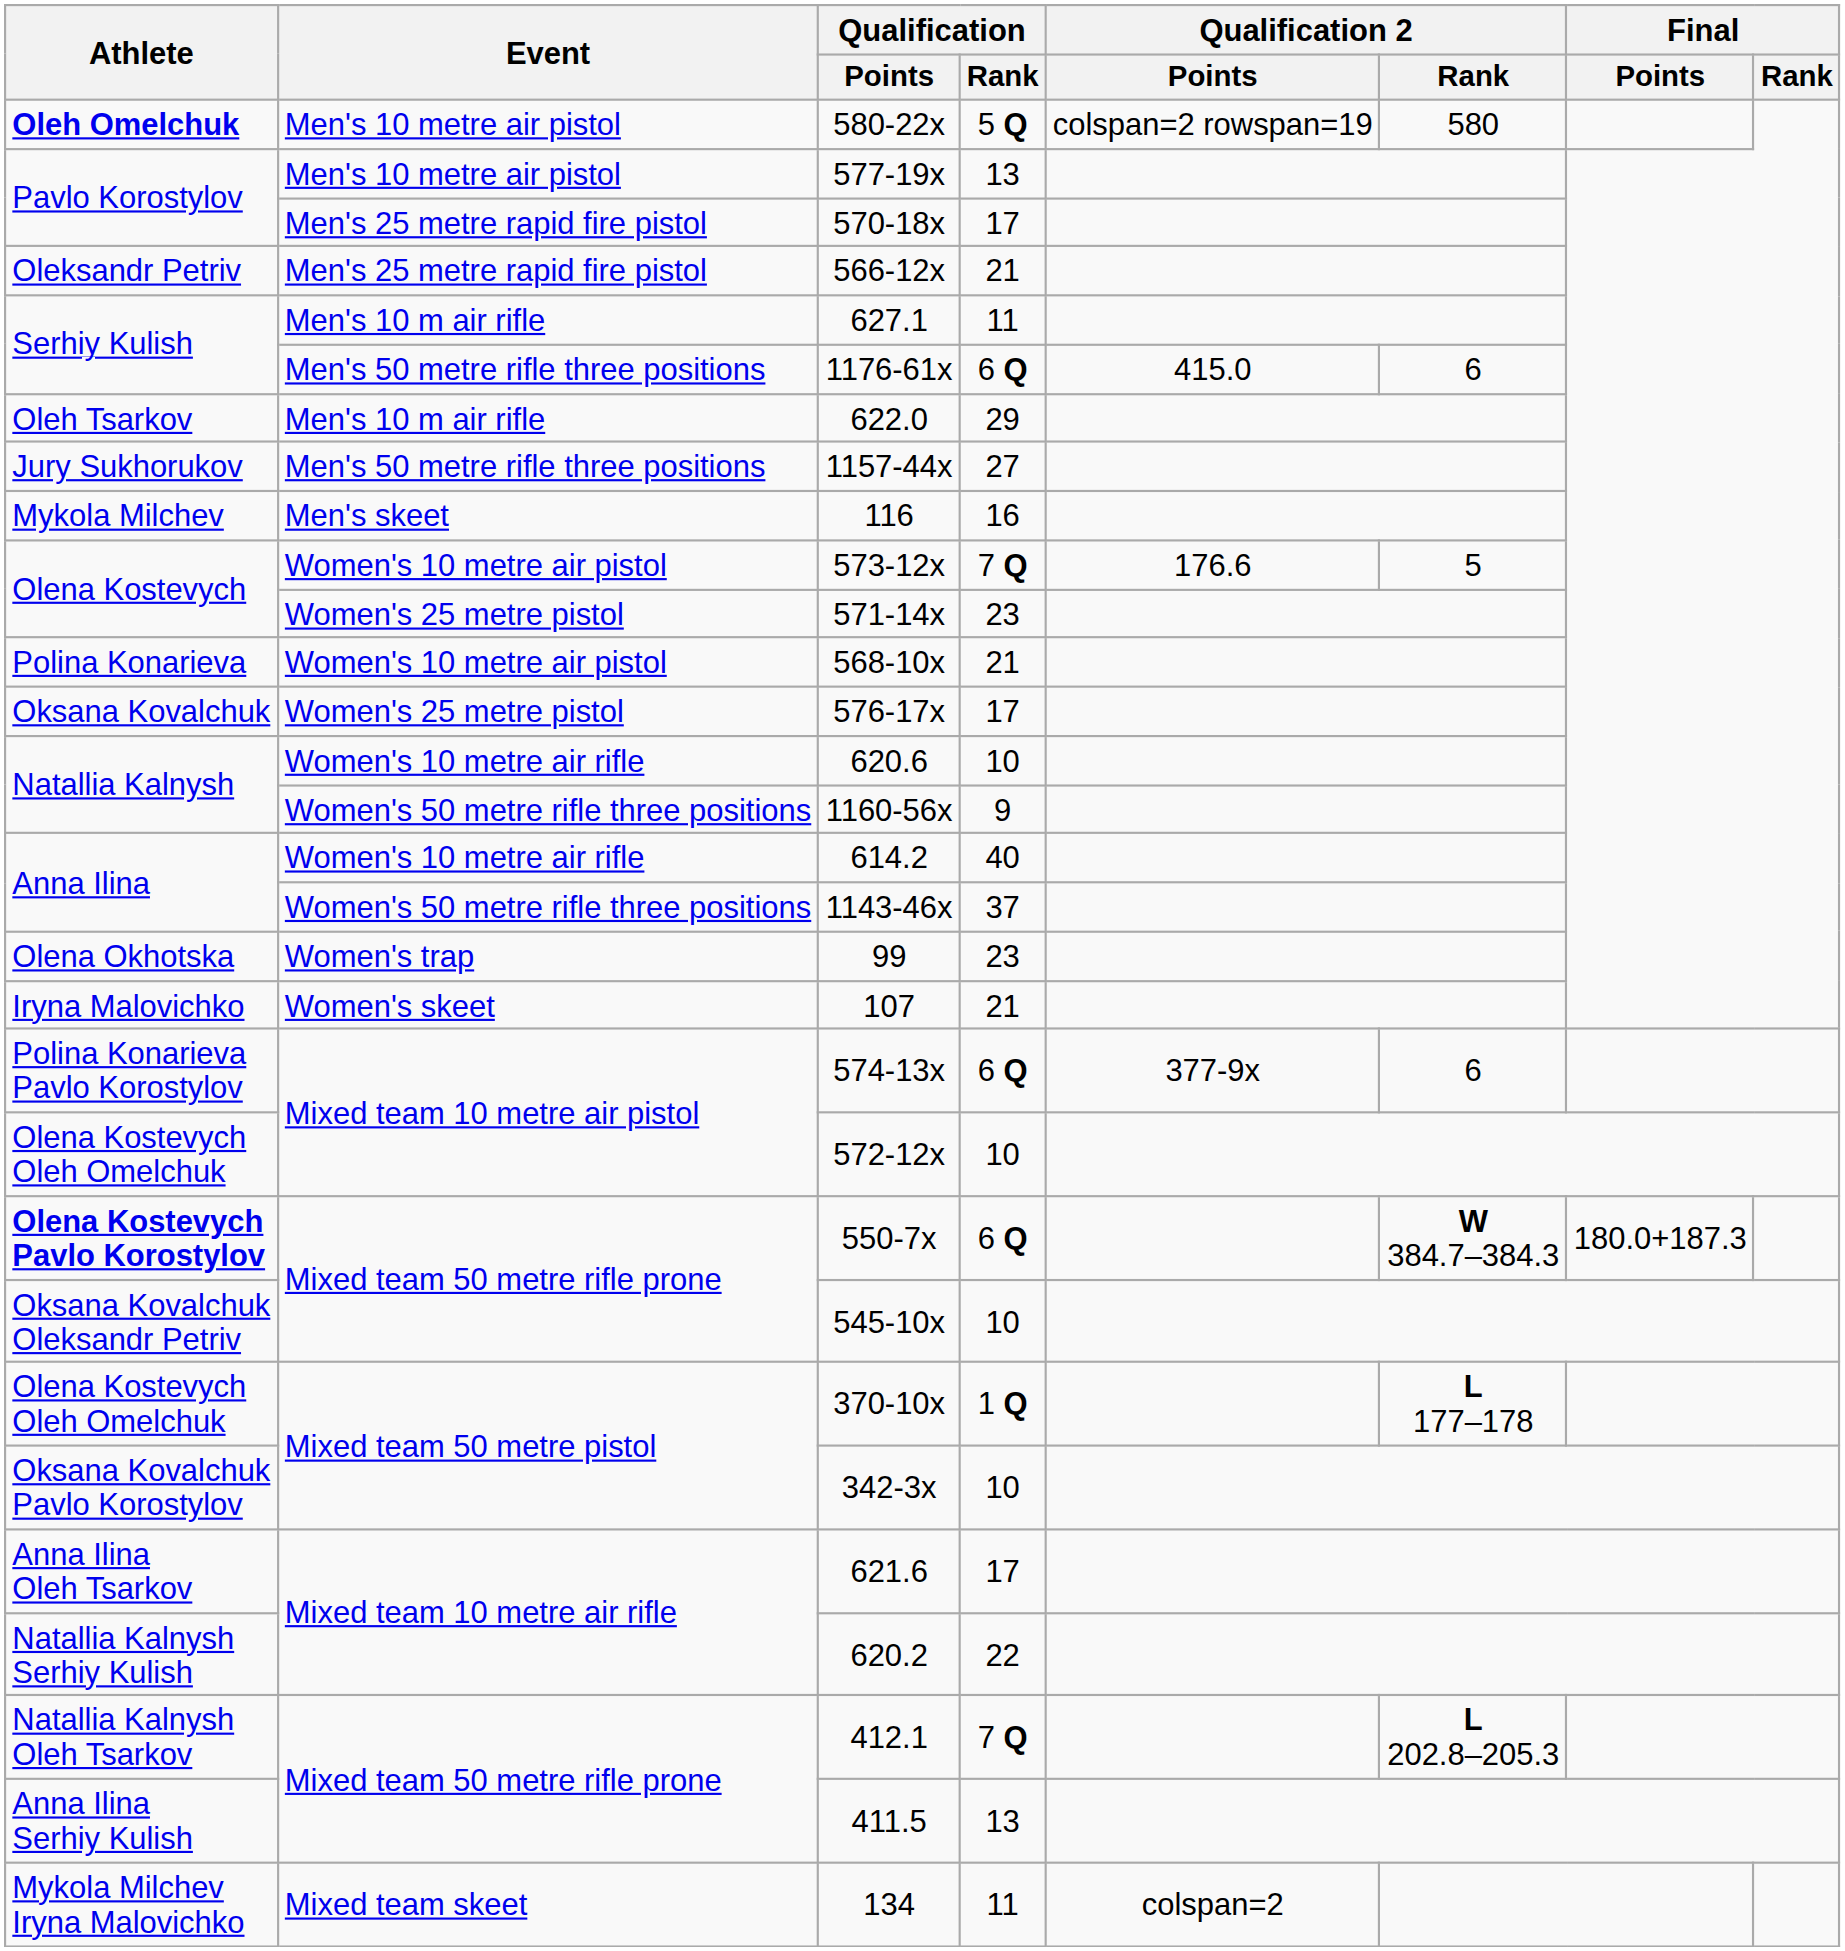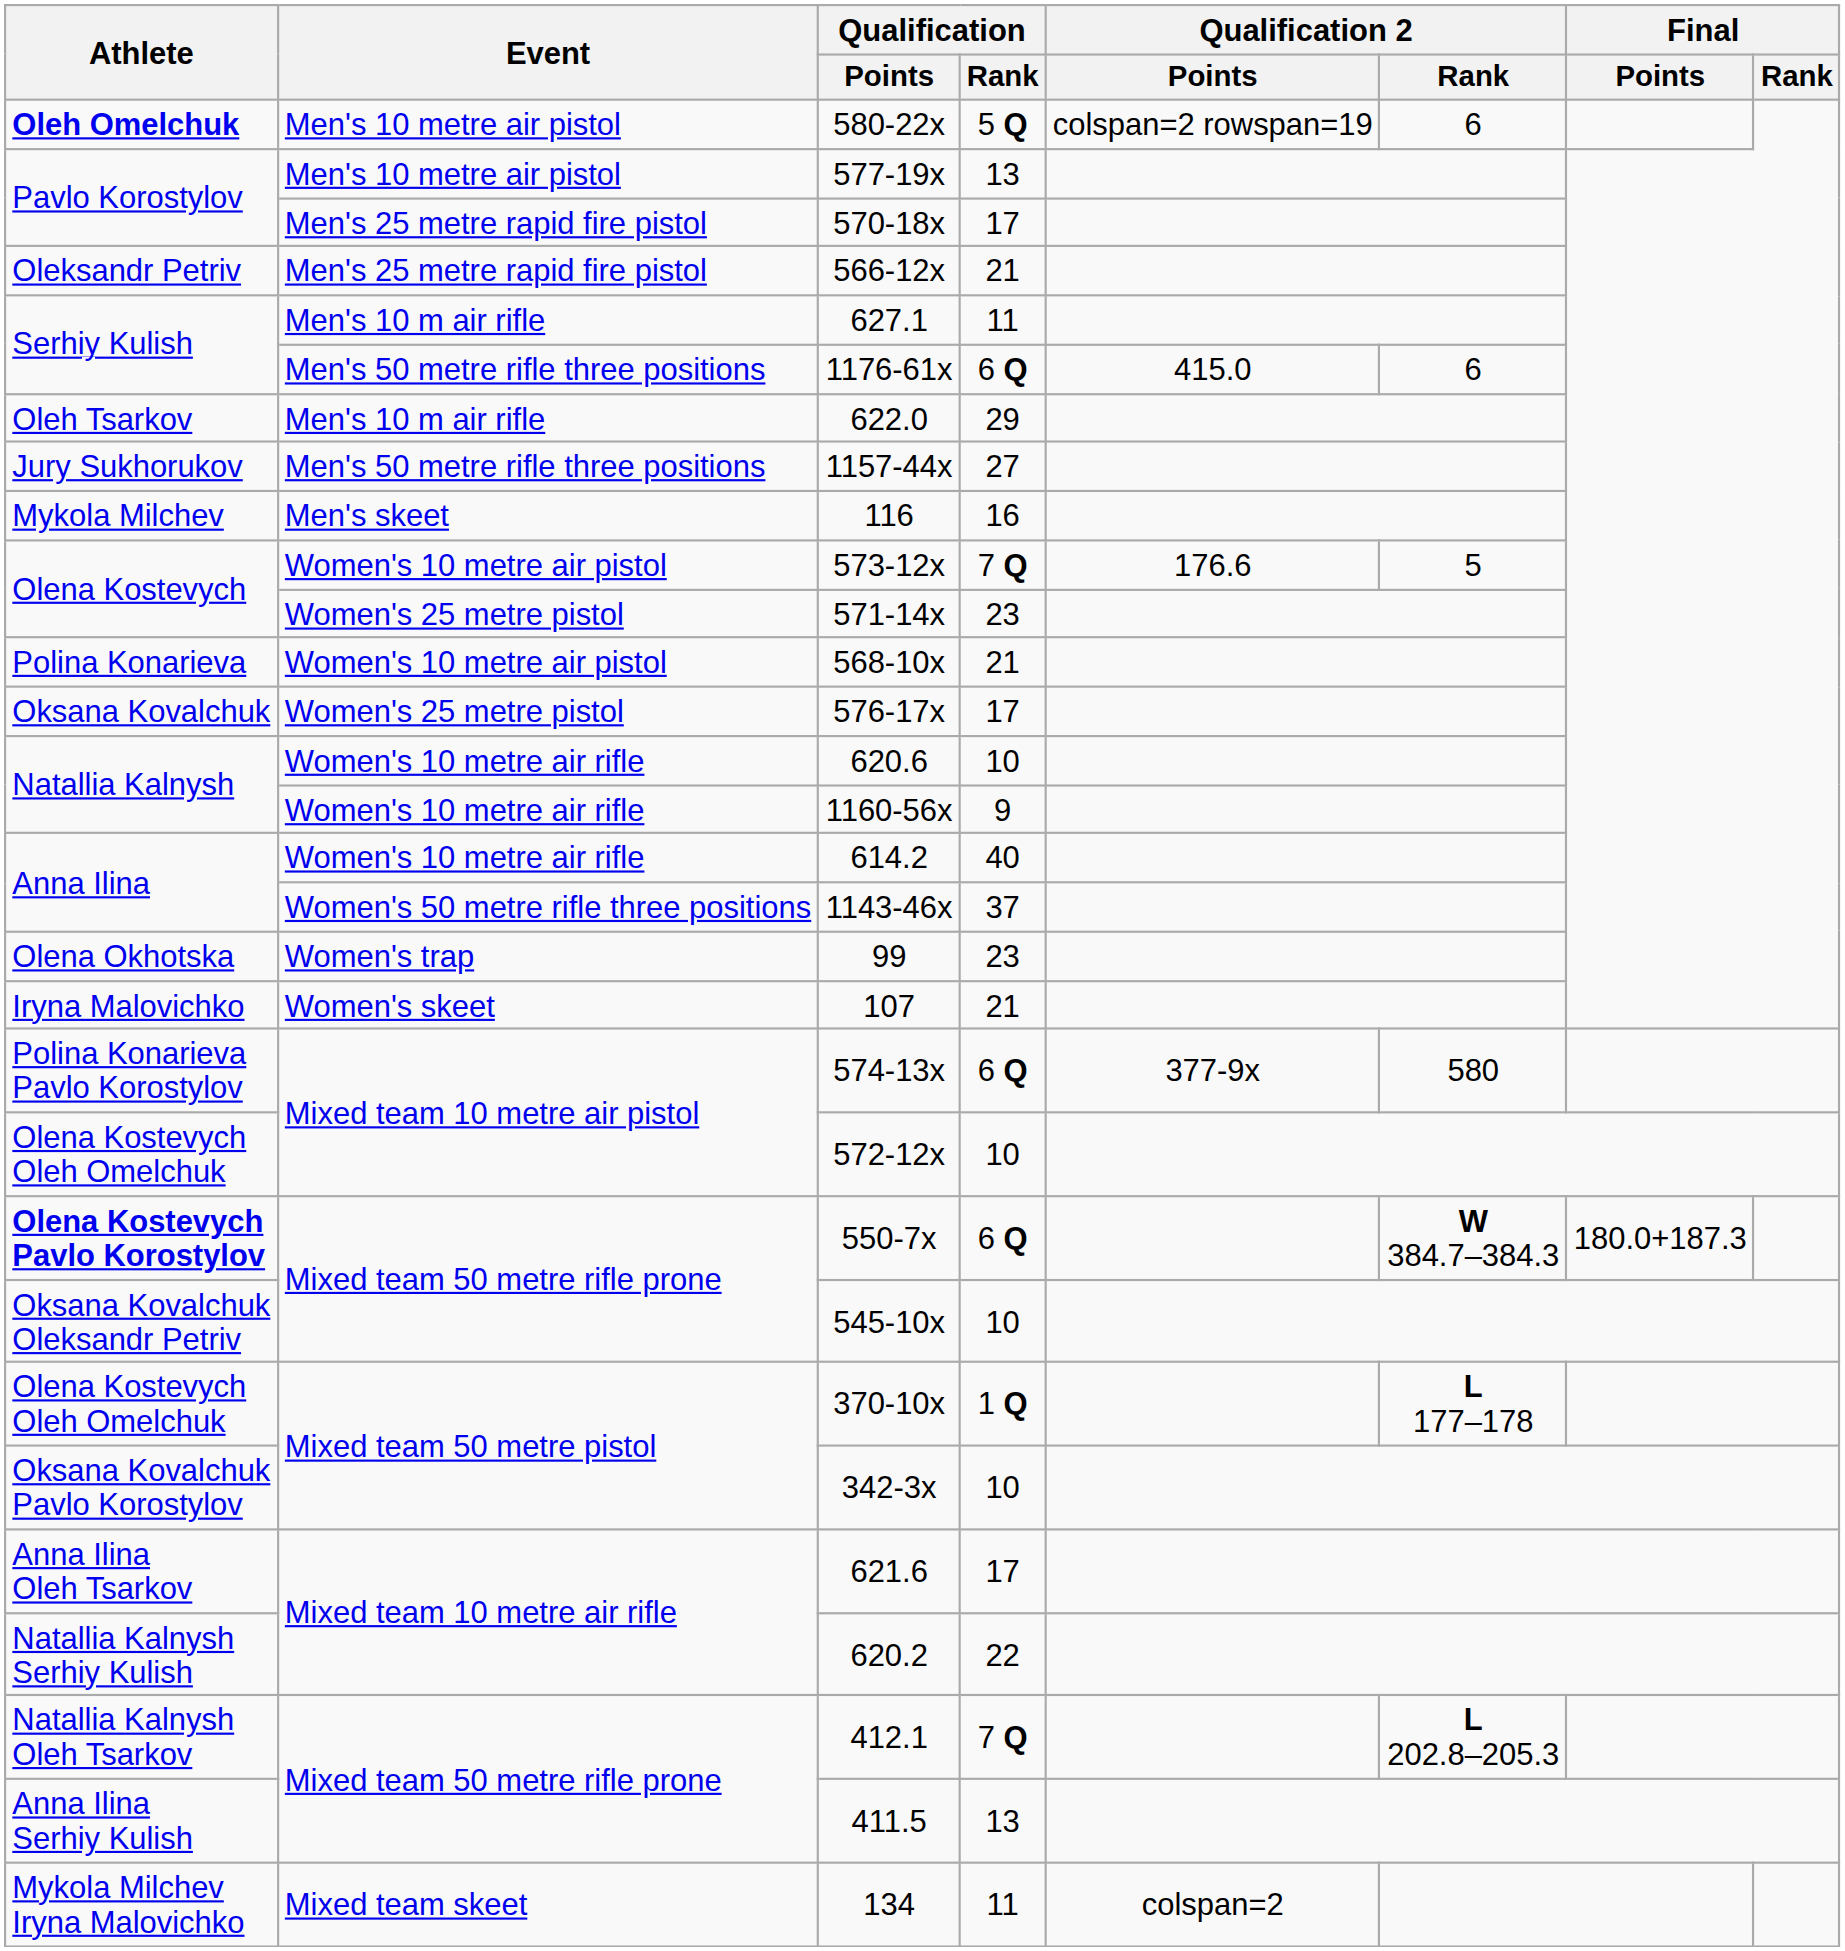580-22x | Qualification 2 / Rank: 580 -> 6
1160-56x | Event: Women's 50 metre rifle three positions -> Women's 10 metre air rifle
574-13x | Qualification 2 / Rank: 6 -> 580
